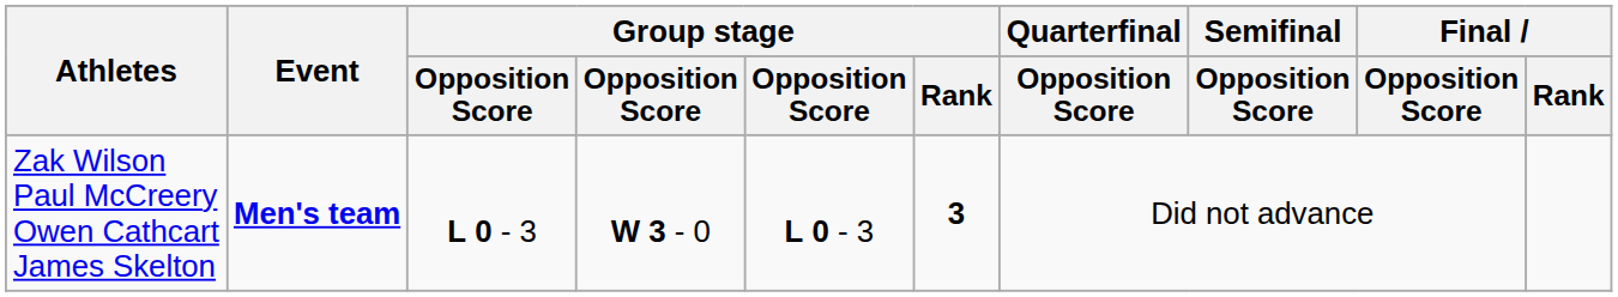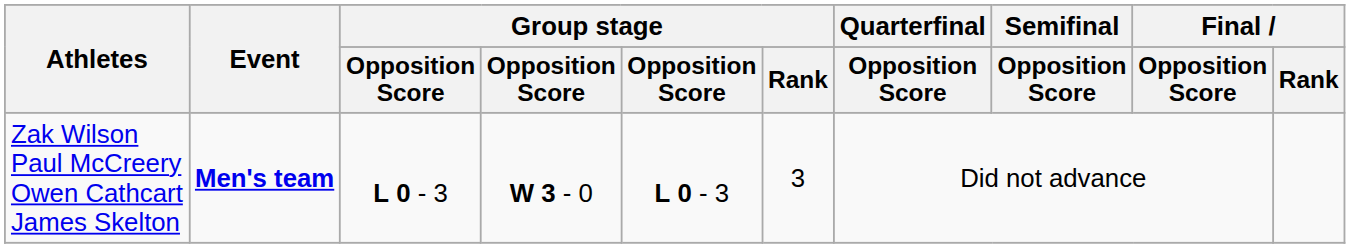Zak Wilson Paul McCreery Owen Cathcart James Skelton | Group stage / Rank: bold -> normal
